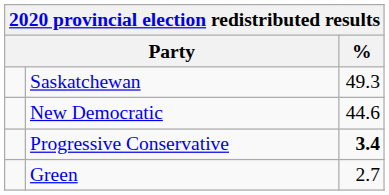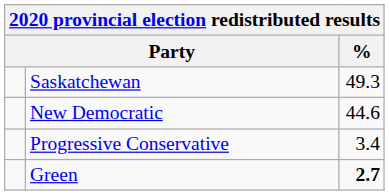Progressive Conservative | %: bold -> normal
Green | %: normal -> bold
